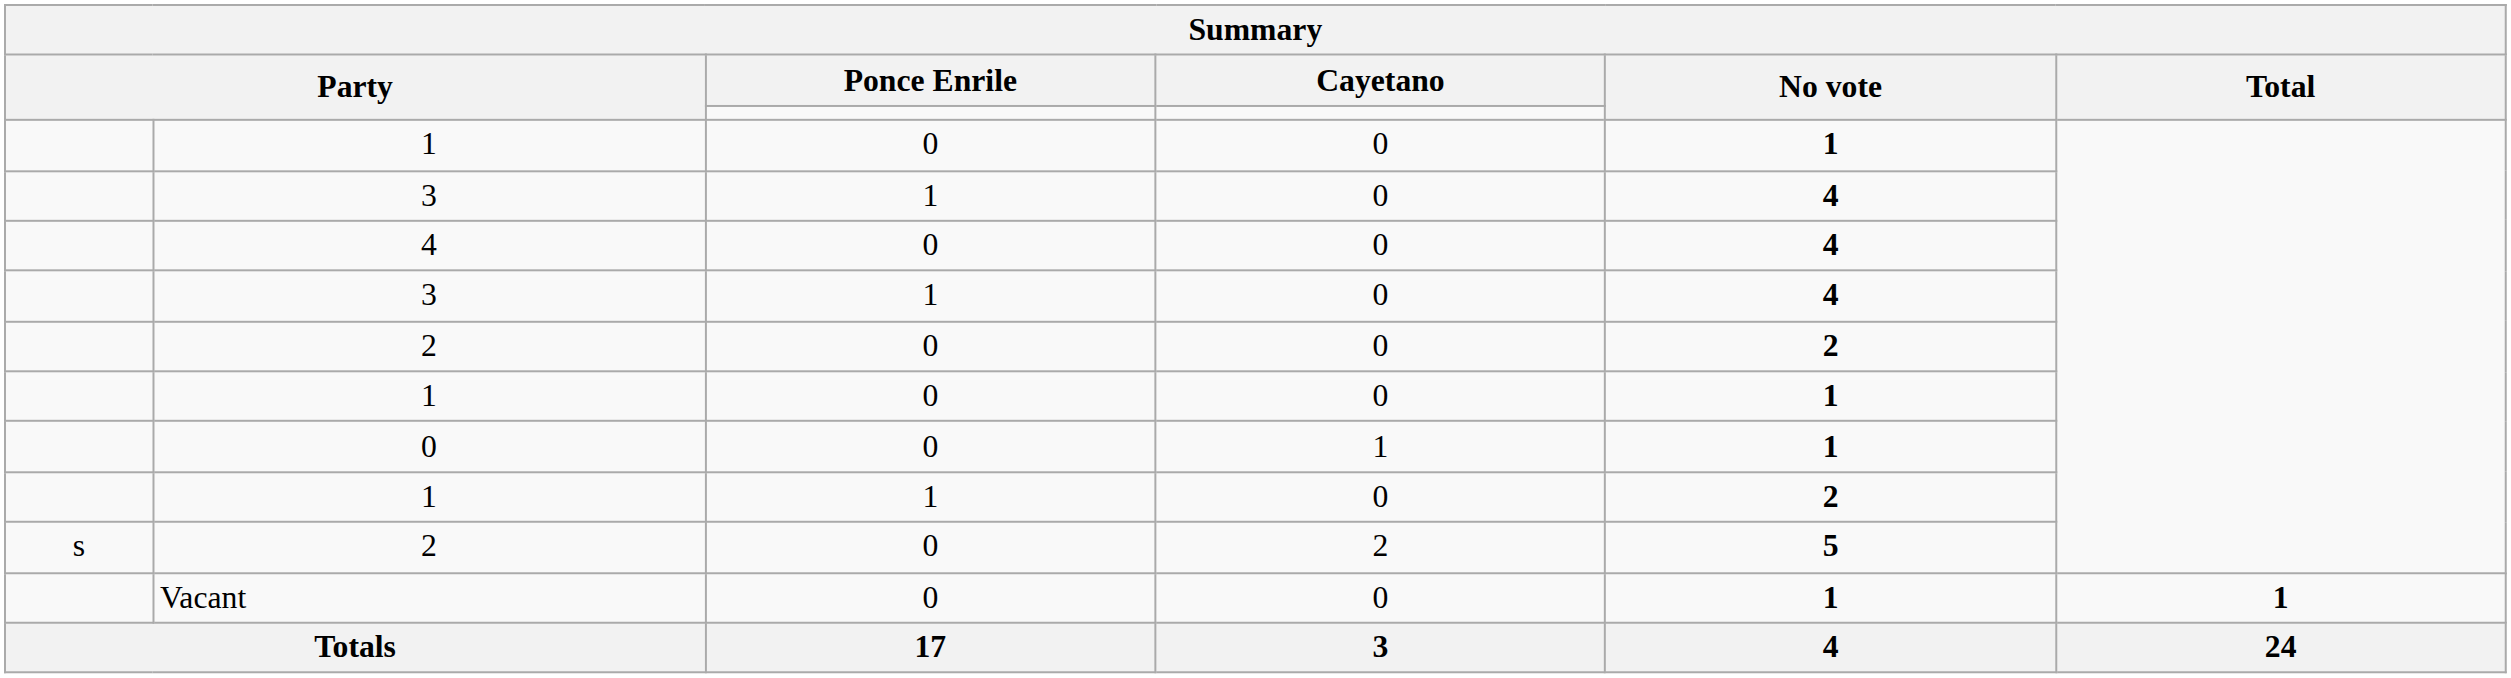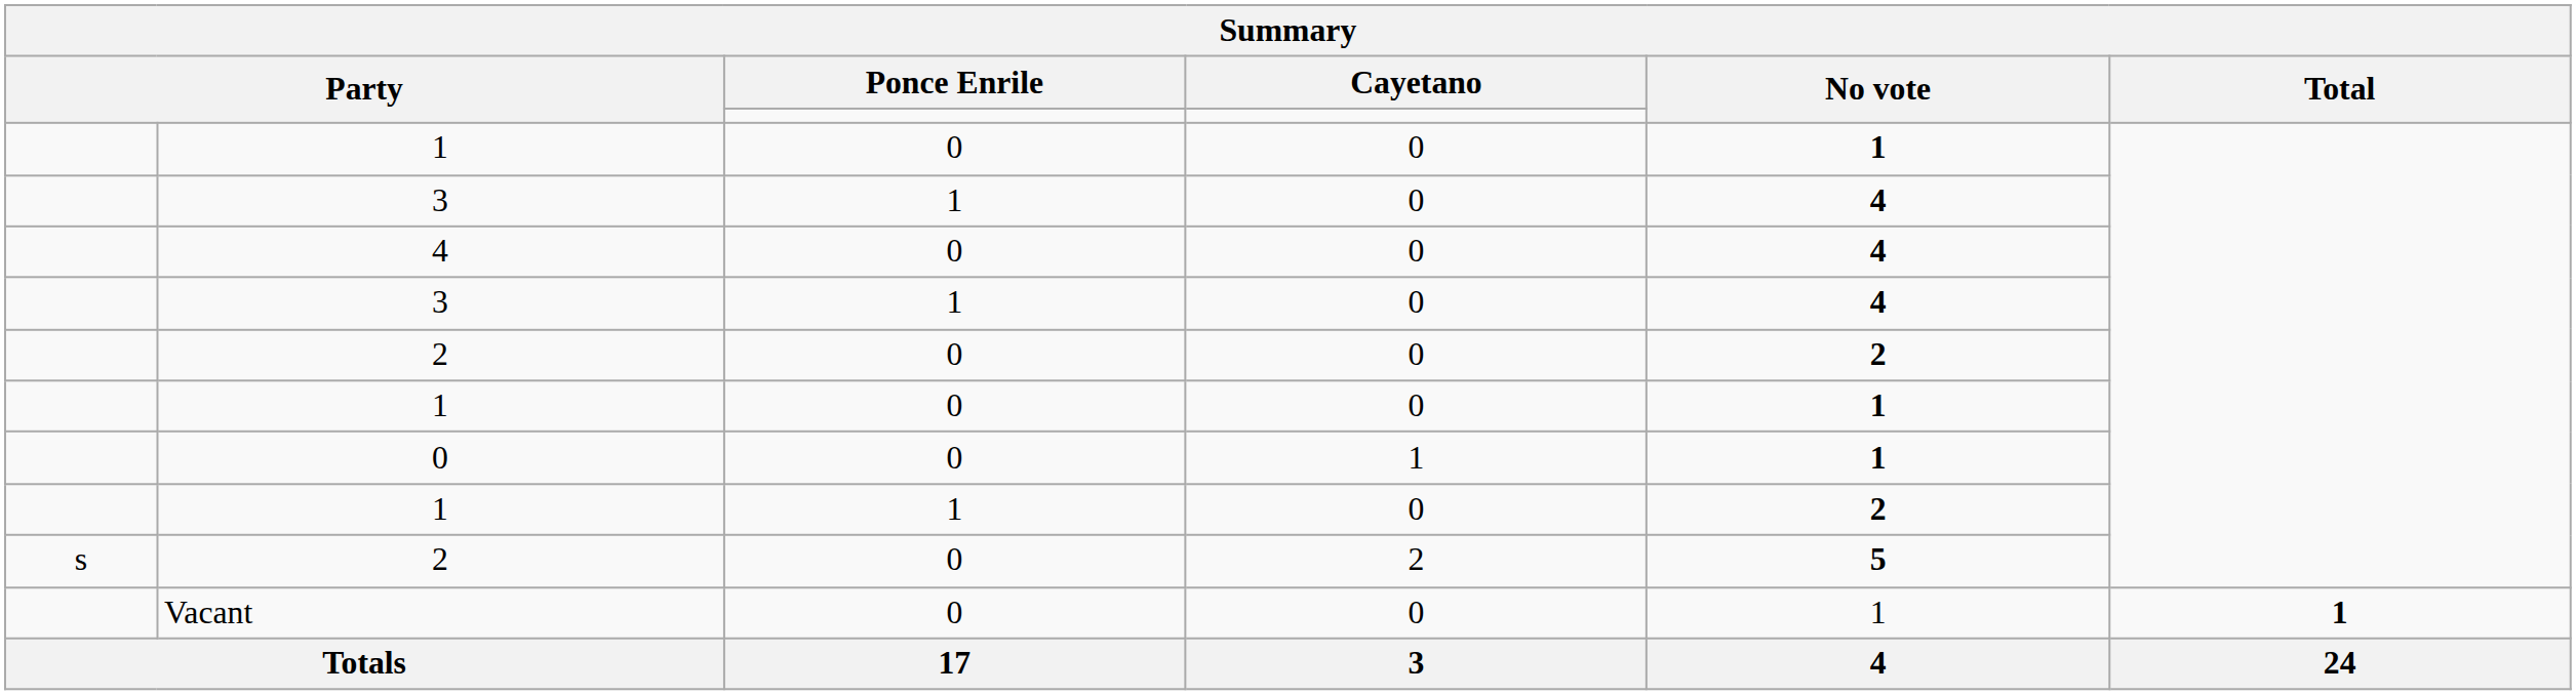Vacant | No vote: bold -> normal
